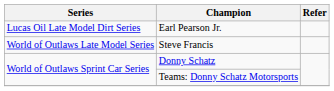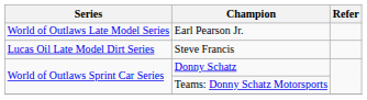Earl Pearson Jr. | Series: Lucas Oil Late Model Dirt Series -> World of Outlaws Late Model Series
Steve Francis | Series: World of Outlaws Late Model Series -> Lucas Oil Late Model Dirt Series
